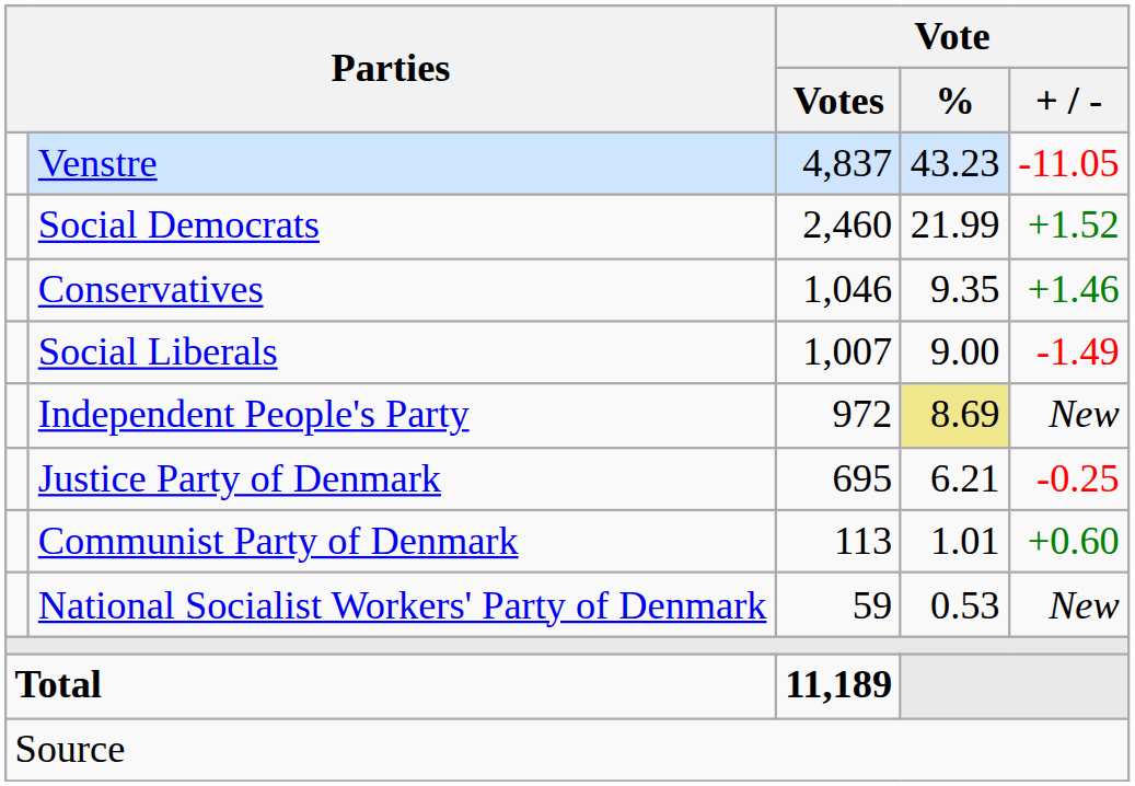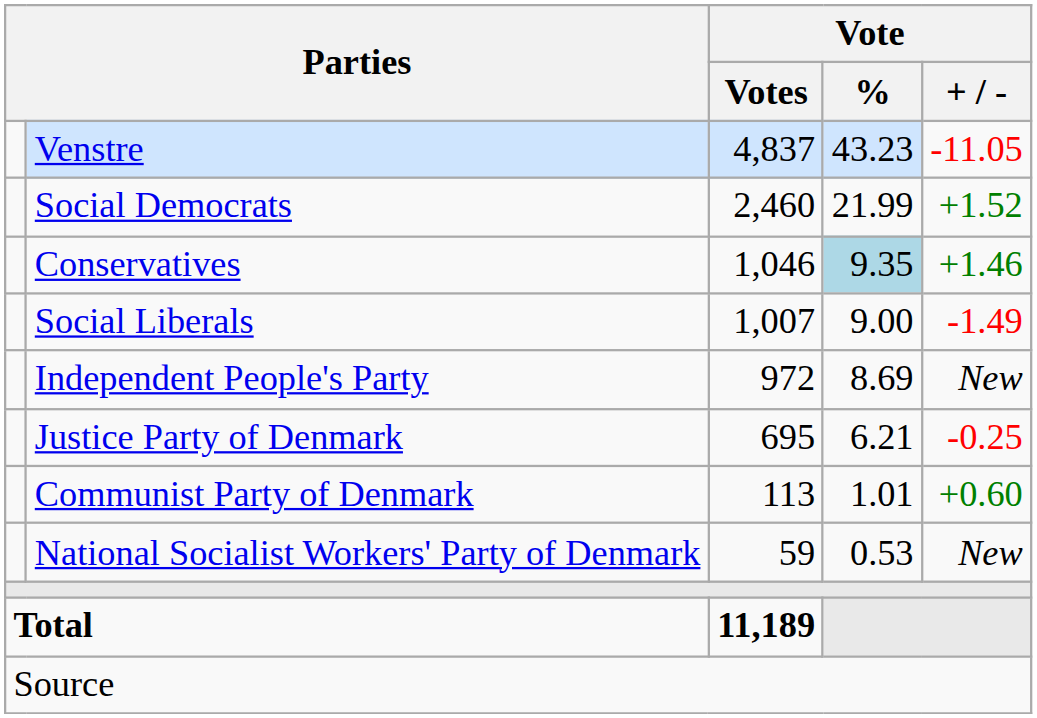Conservatives | Vote / %: no background -> lightblue background
Independent People's Party | Vote / %: khaki background -> no background
